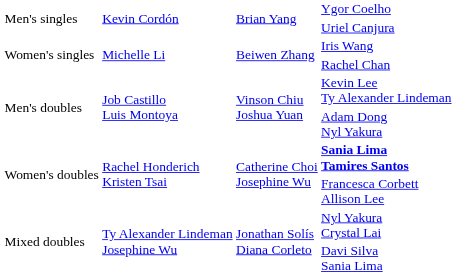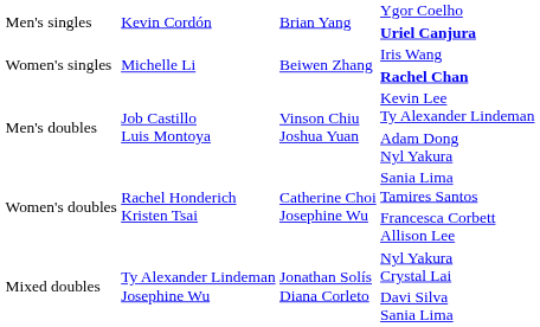Uriel Canjura | column 4: normal -> bold
Rachel Chan | column 4: normal -> bold
Sania Lima Tamires Santos | column 4: bold -> normal
